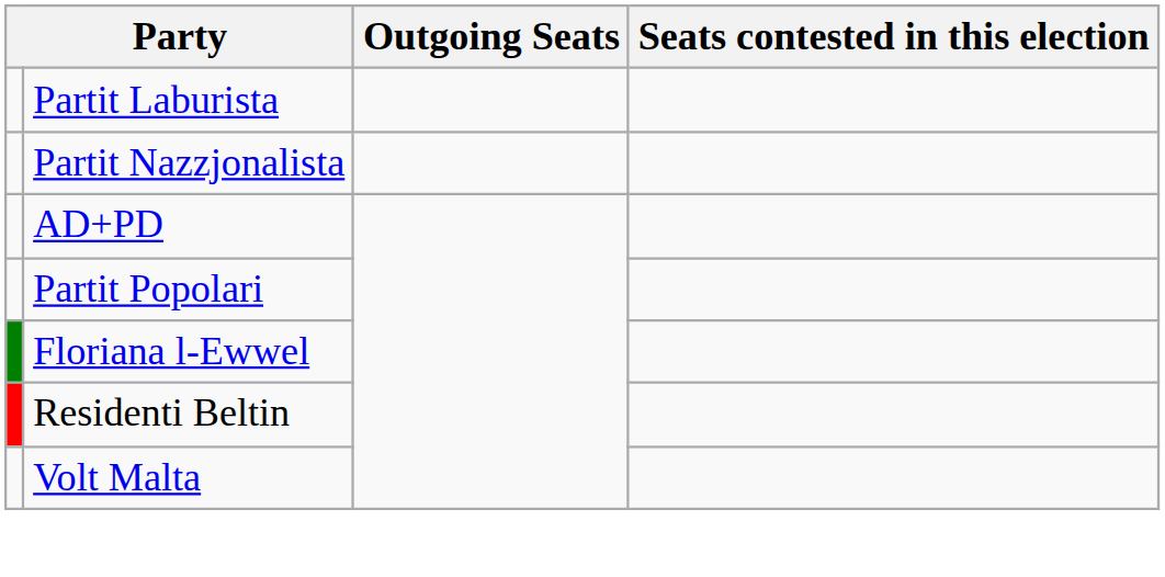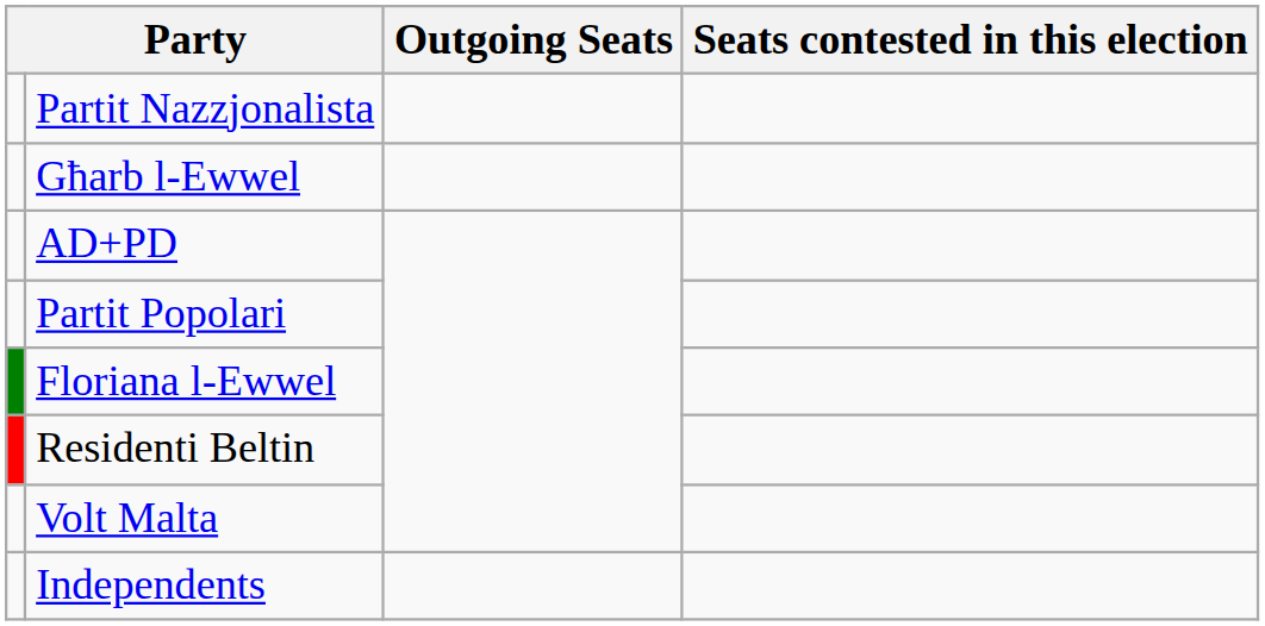- row: Partit Laburista
+ row: Għarb l-Ewwel
+ row: Independents
